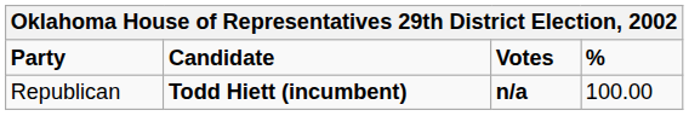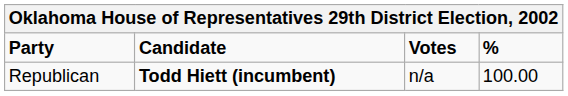Republican | Votes: bold -> normal
